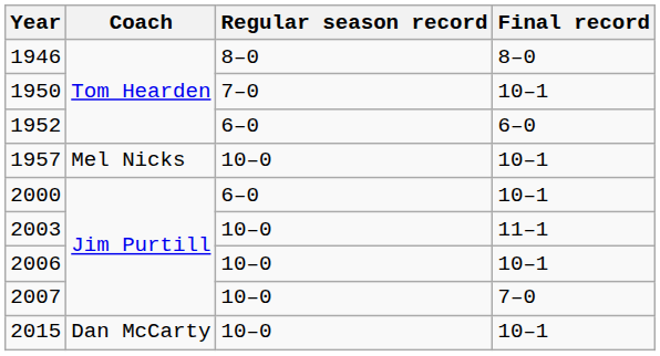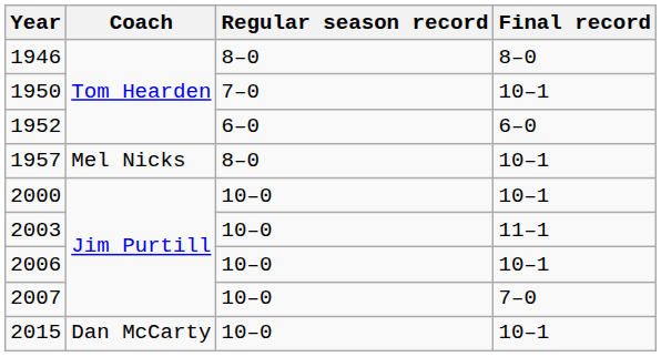1957 | Regular season record: 10–0 -> 8–0
2000 | Regular season record: 6–0 -> 10–0
